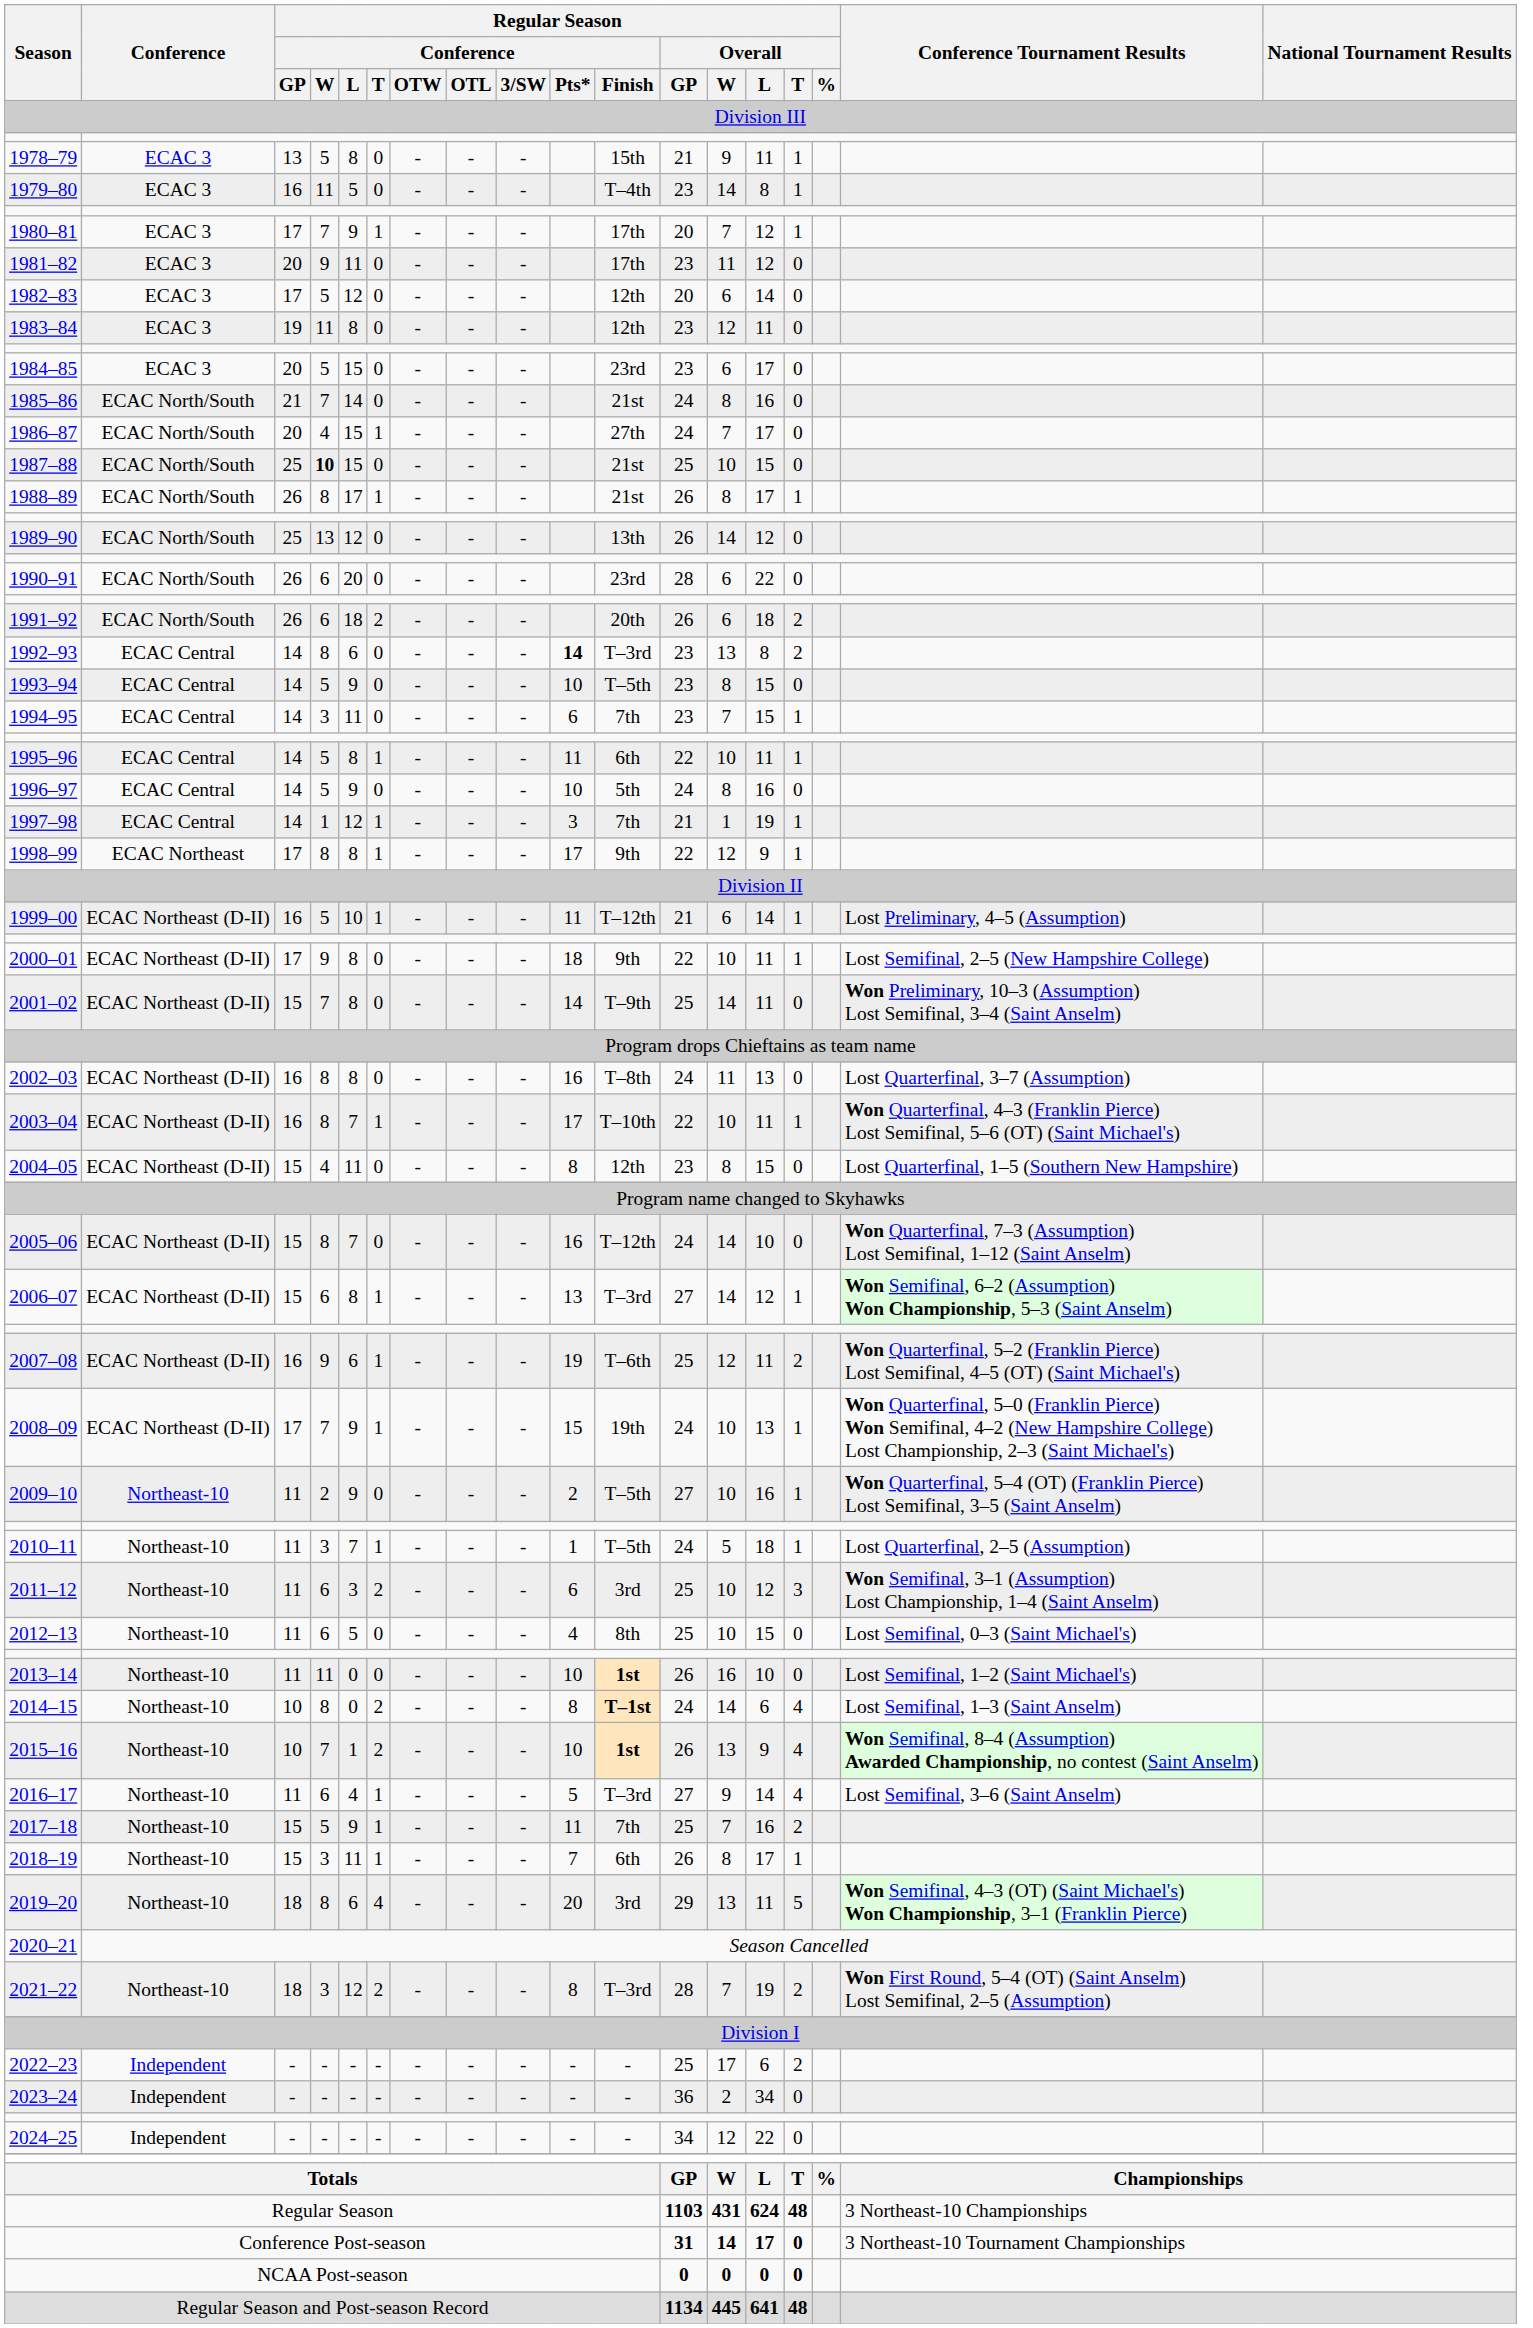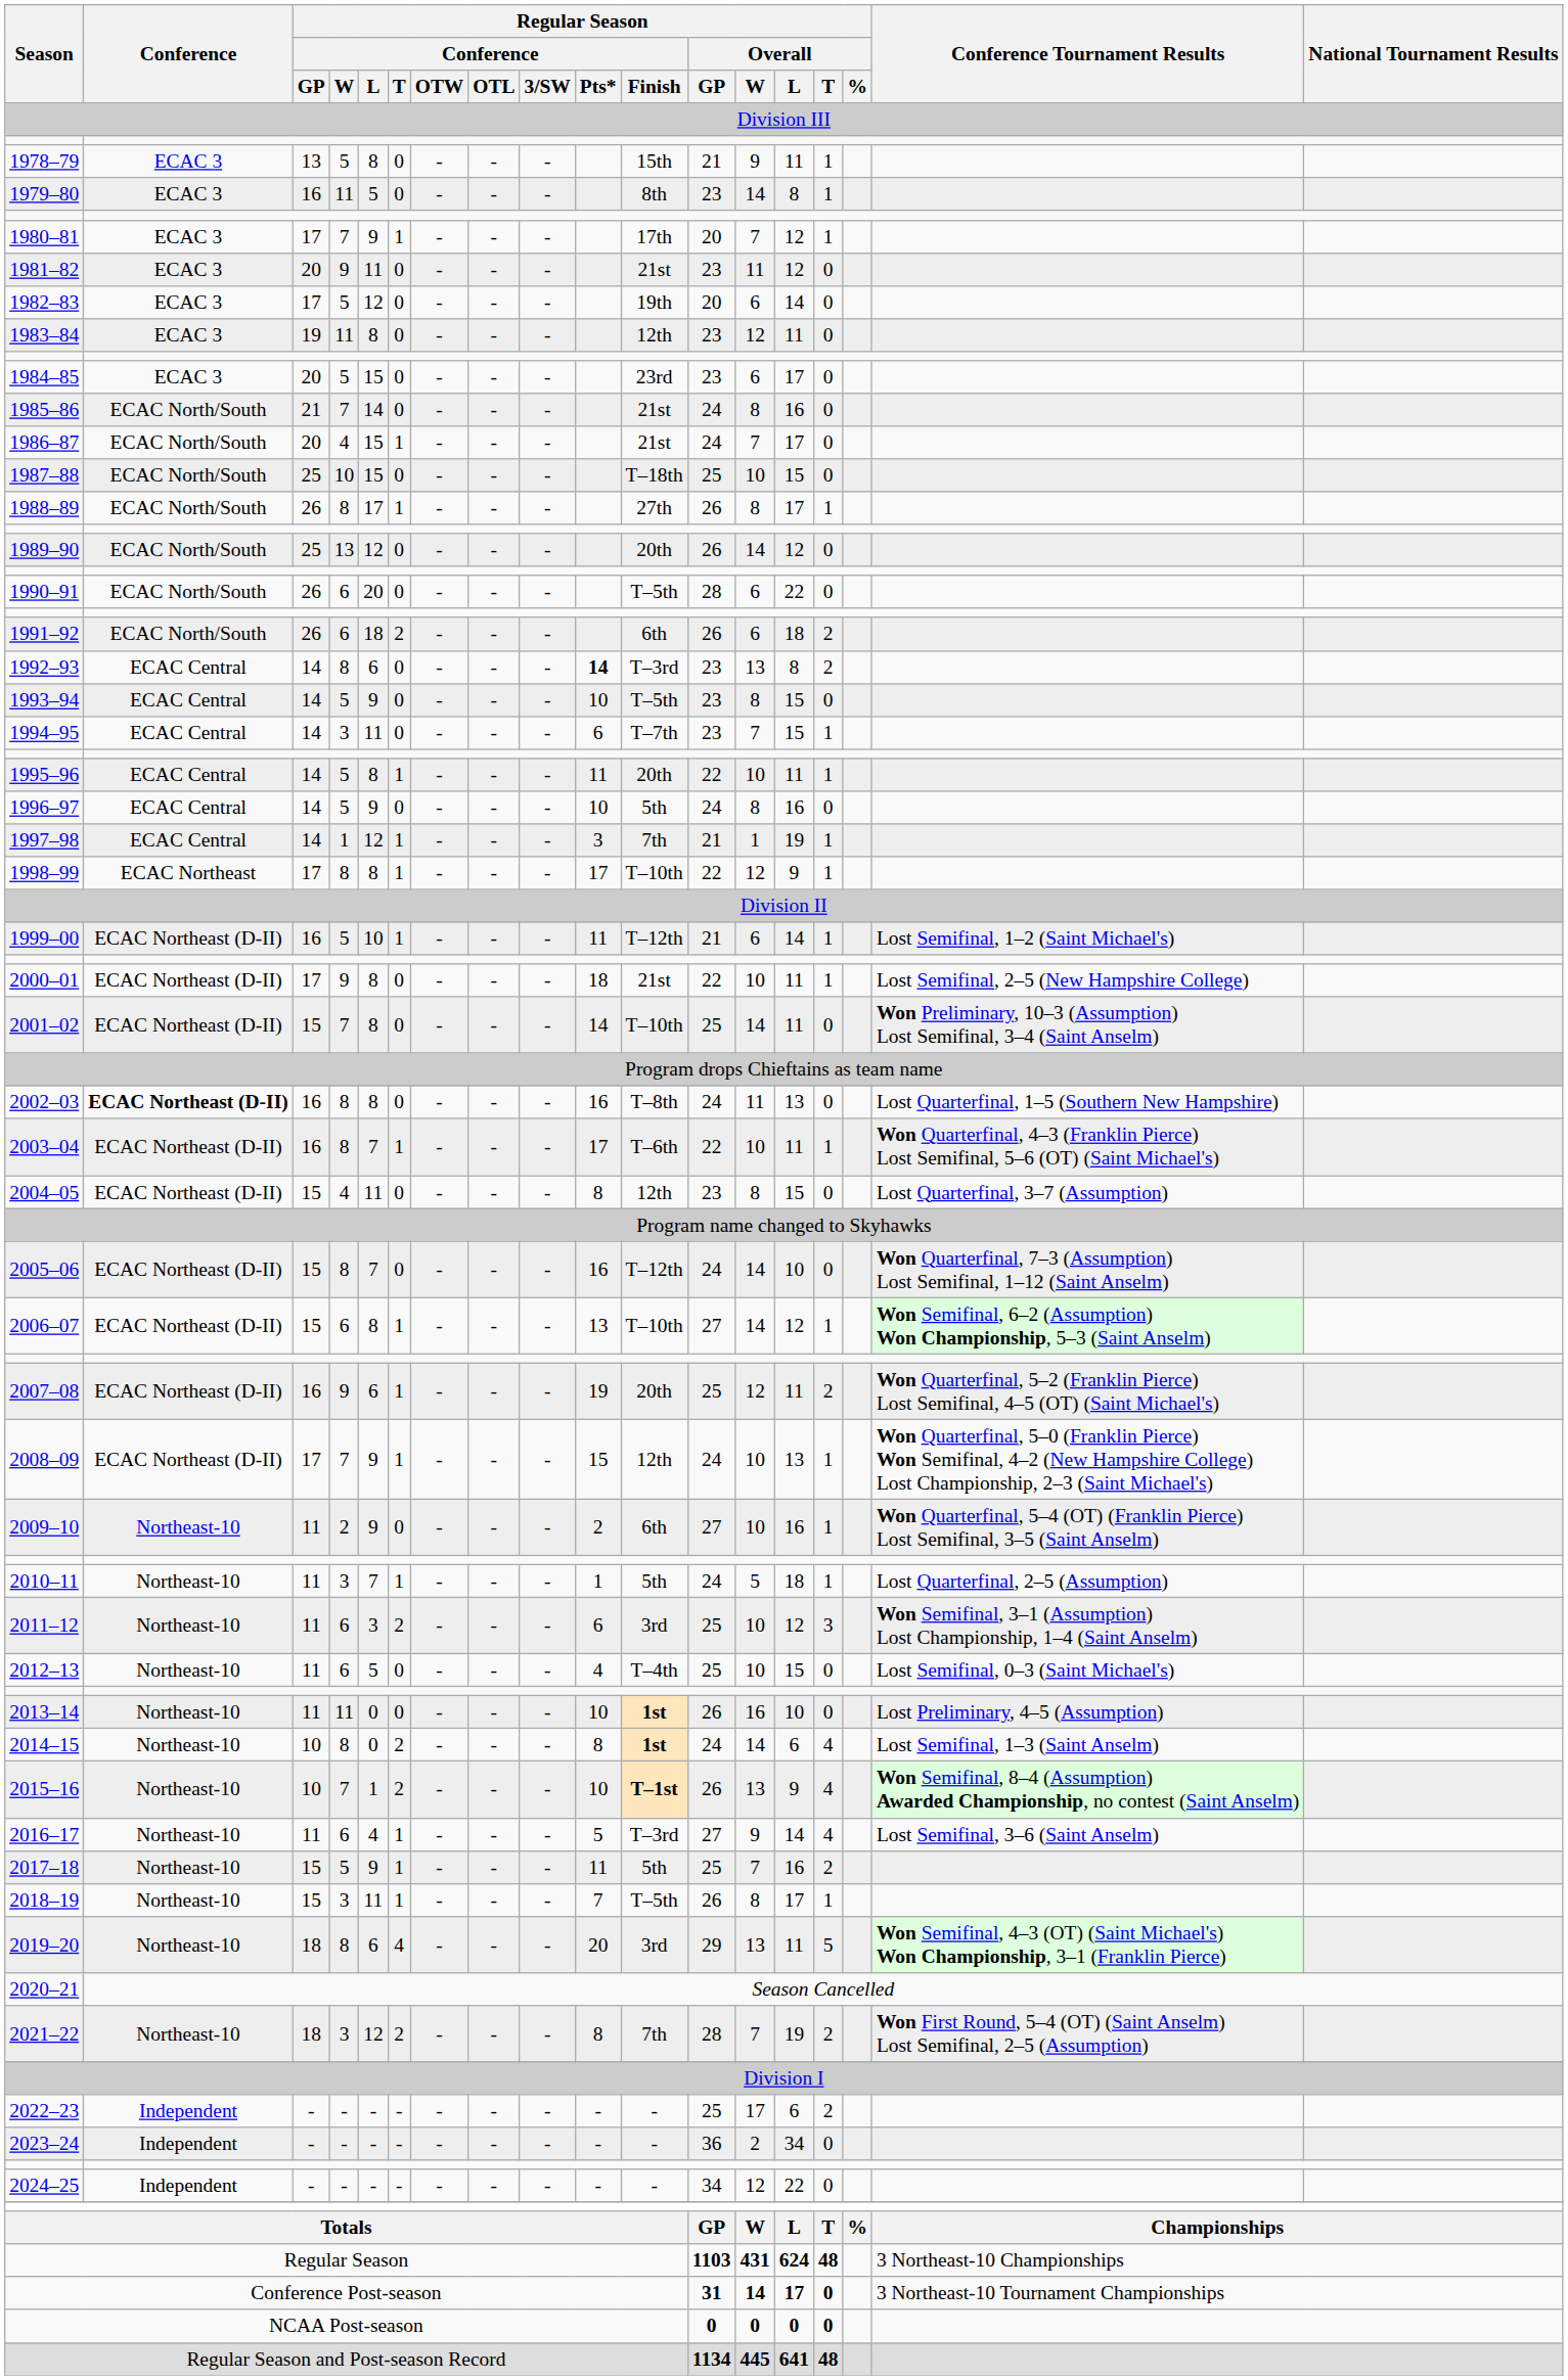1979–80 | Regular Season / Conference / Finish: T–4th -> 8th
1981–82 | Regular Season / Conference / Finish: 17th -> 21st
1982–83 | Regular Season / Conference / Finish: 12th -> 19th
1986–87 | Regular Season / Conference / Finish: 27th -> 21st
1987–88 | Regular Season / Conference / W: bold -> normal
1987–88 | Regular Season / Conference / Finish: 21st -> T–18th
1988–89 | Regular Season / Conference / Finish: 21st -> 27th
1989–90 | Regular Season / Conference / Finish: 13th -> 20th
1990–91 | Regular Season / Conference / Finish: 23rd -> T–5th
1991–92 | Regular Season / Conference / Finish: 20th -> 6th
1994–95 | Regular Season / Conference / Finish: 7th -> T–7th
1995–96 | Regular Season / Conference / Finish: 6th -> 20th
1998–99 | Regular Season / Conference / Finish: 9th -> T–10th
1999–00 | Conference Tournament Results: Lost Preliminary, 4–5 (Assumption) -> Lost Semifinal, 1–2 (Saint Michael's)
2000–01 | Regular Season / Conference / Finish: 9th -> 21st
2001–02 | Regular Season / Conference / Finish: T–9th -> T–10th
2002–03 | Conference: normal -> bold
2002–03 | Conference Tournament Results: Lost Quarterfinal, 3–7 (Assumption) -> Lost Quarterfinal, 1–5 (Southern New Hampshire)
2003–04 | Regular Season / Conference / Finish: T–10th -> T–6th
2004–05 | Conference Tournament Results: Lost Quarterfinal, 1–5 (Southern New Hampshire) -> Lost Quarterfinal, 3–7 (Assumption)
2006–07 | Regular Season / Conference / Finish: T–3rd -> T–10th
2007–08 | Regular Season / Conference / Finish: T–6th -> 20th
2008–09 | Regular Season / Conference / Finish: 19th -> 12th
2009–10 | Regular Season / Conference / Finish: T–5th -> 6th
2010–11 | Regular Season / Conference / Finish: T–5th -> 5th
2012–13 | Regular Season / Conference / Finish: 8th -> T–4th
2013–14 | Conference Tournament Results: Lost Semifinal, 1–2 (Saint Michael's) -> Lost Preliminary, 4–5 (Assumption)
2014–15 | Regular Season / Conference / Finish: T–1st -> 1st
2015–16 | Regular Season / Conference / Finish: 1st -> T–1st
2017–18 | Regular Season / Conference / Finish: 7th -> 5th
2018–19 | Regular Season / Conference / Finish: 6th -> T–5th
2021–22 | Regular Season / Conference / Finish: T–3rd -> 7th
